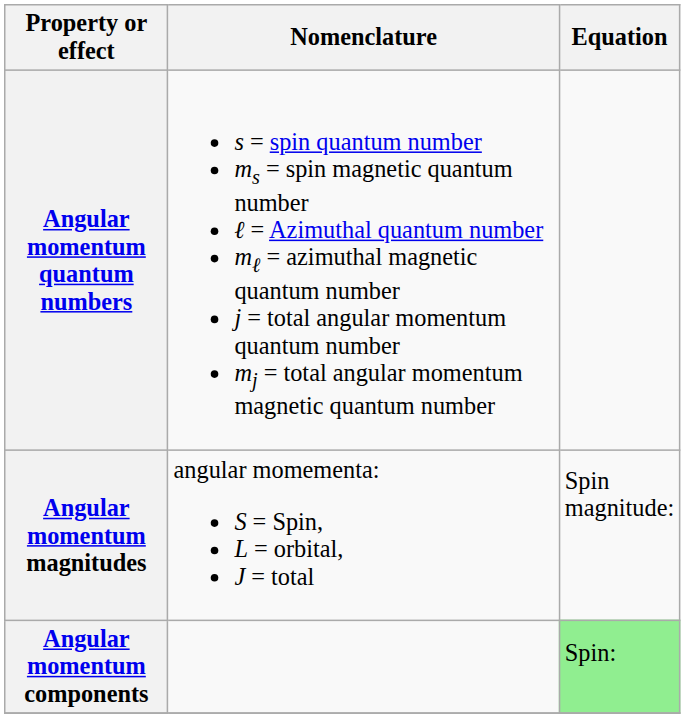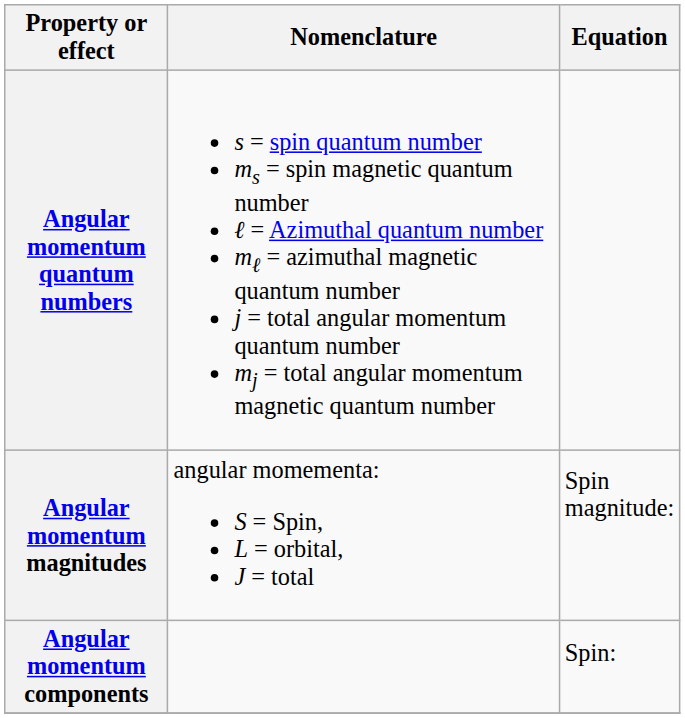Angular momentum components | Equation: lightgreen background -> no background
